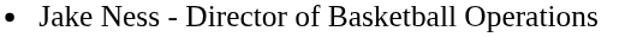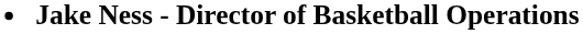row 1 | column 1: normal -> bold
